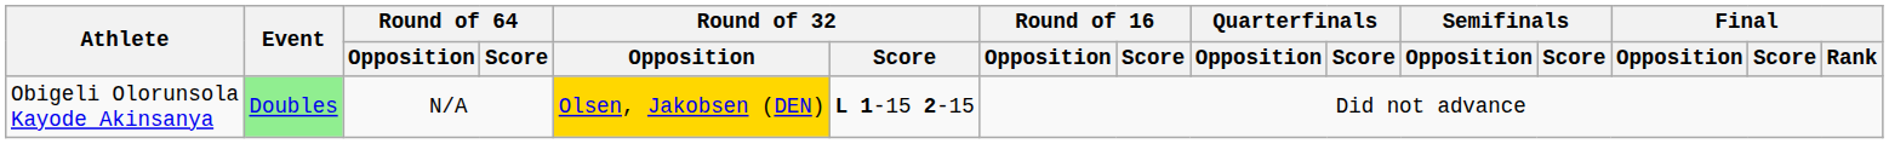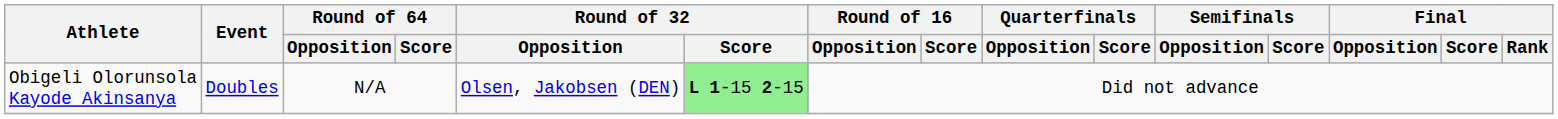Obigeli Olorunsola Kayode Akinsanya | Event: lightgreen background -> no background
Obigeli Olorunsola Kayode Akinsanya | Round of 32 / Opposition: gold background -> no background
Obigeli Olorunsola Kayode Akinsanya | Round of 32 / Score: no background -> lightgreen background
